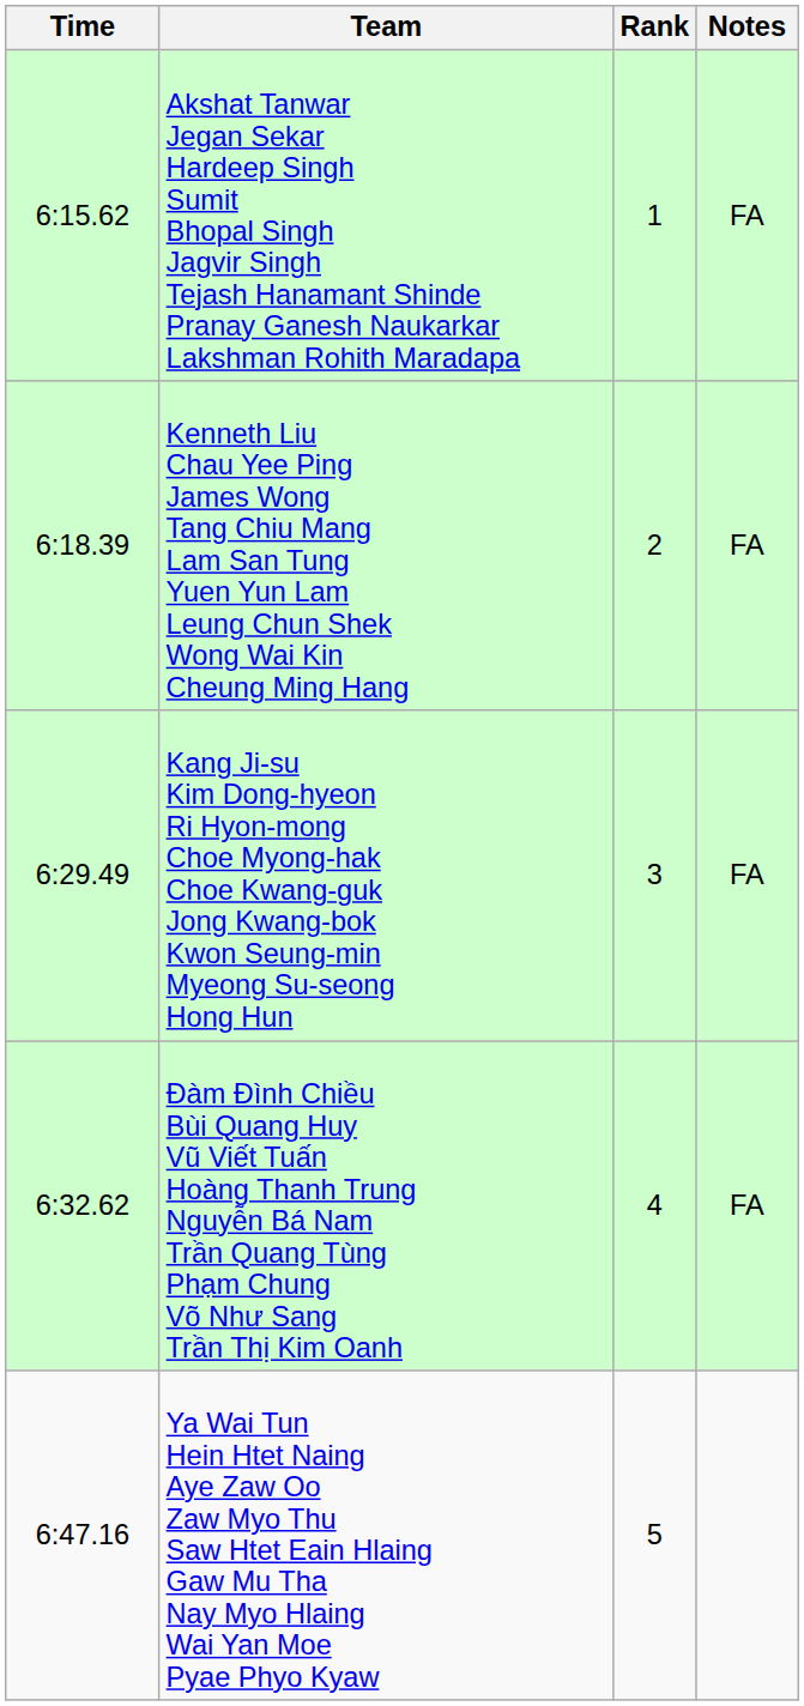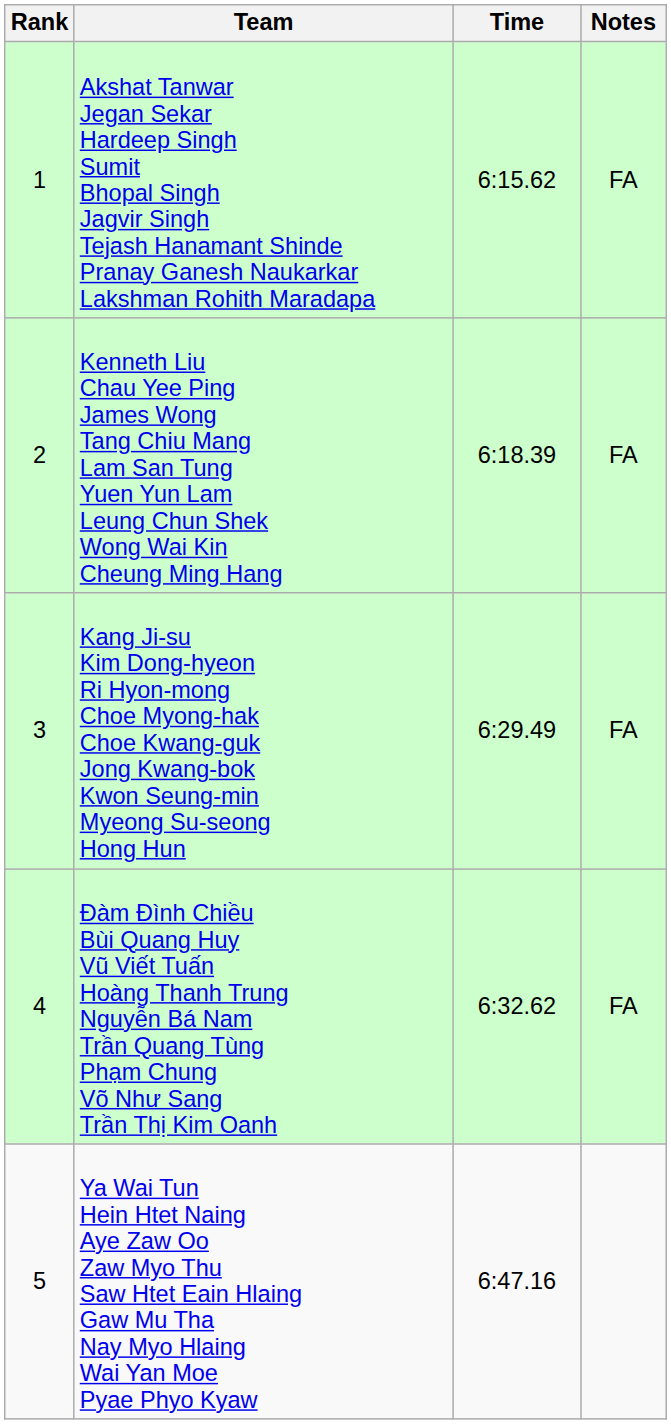columns swapped: Rank <-> Time
